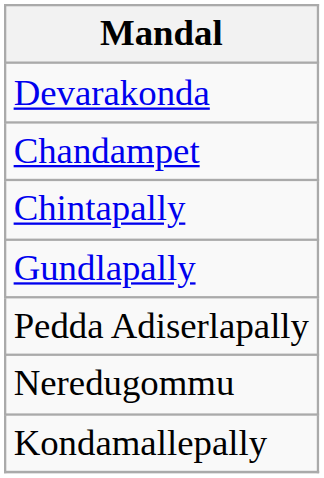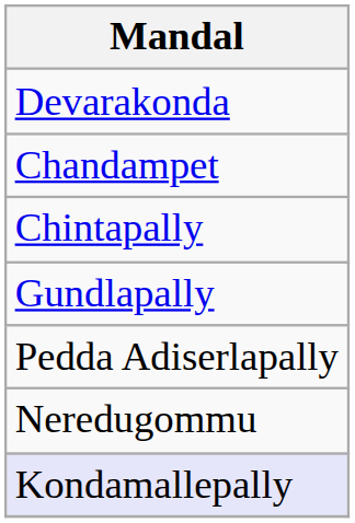row 8 | column 1: no background -> lavender background
